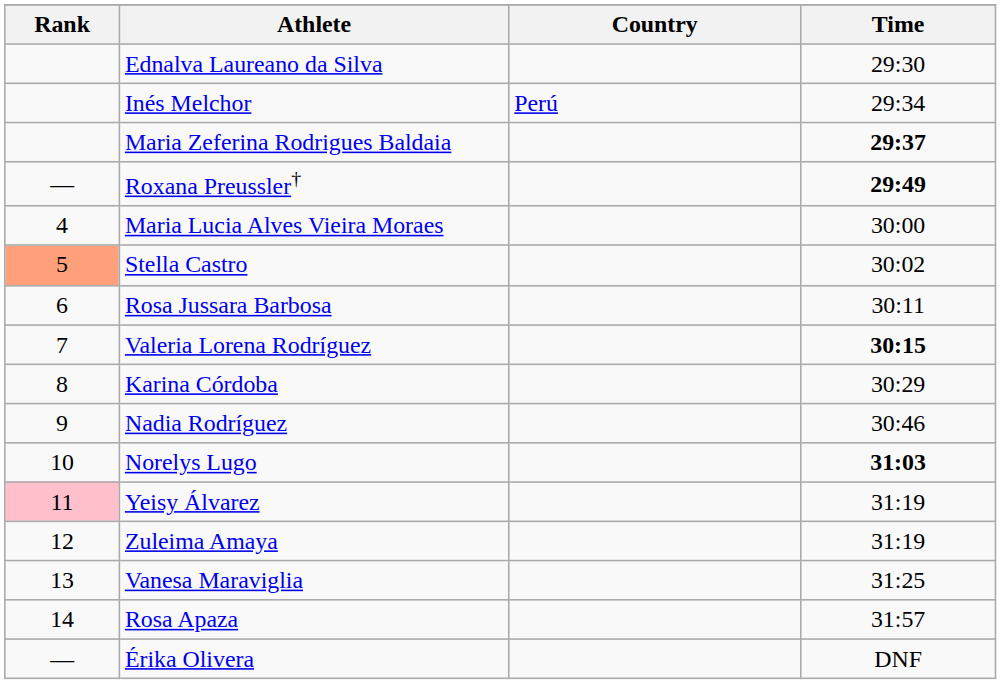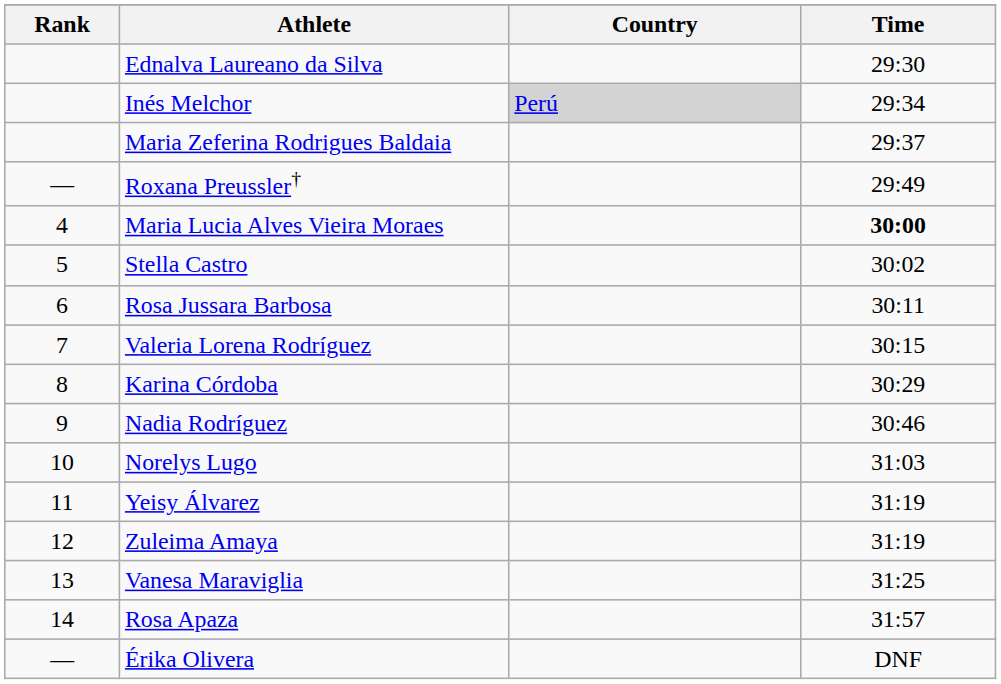Inés Melchor | Country: no background -> lightgrey background
Maria Zeferina Rodrigues Baldaia | Time: bold -> normal
Roxana Preussler† | Time: bold -> normal
Maria Lucia Alves Vieira Moraes | Time: normal -> bold
Stella Castro | Rank: lightsalmon background -> no background
Valeria Lorena Rodríguez | Time: bold -> normal
Norelys Lugo | Time: bold -> normal
Yeisy Álvarez | Rank: pink background -> no background
